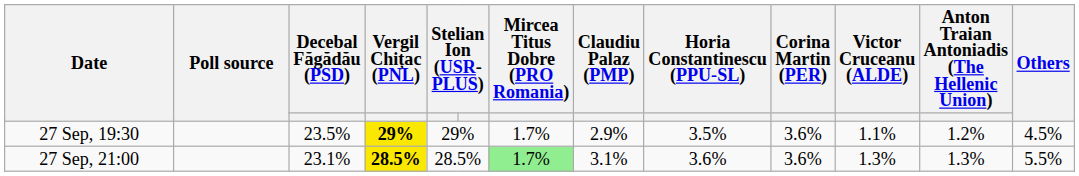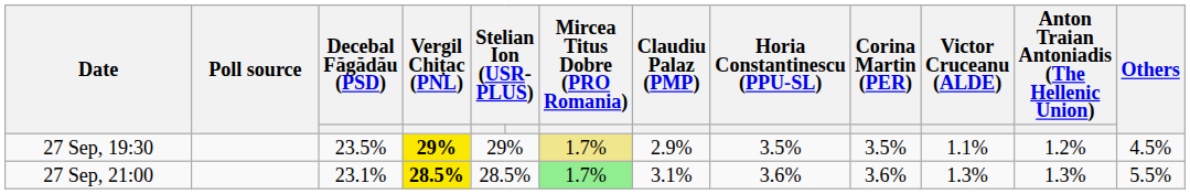27 Sep, 19:30 | Mircea Titus Dobre (PRO Romania): no background -> khaki background
27 Sep, 19:30 | Corina Martin (PER): 3.6% -> 3.5%
